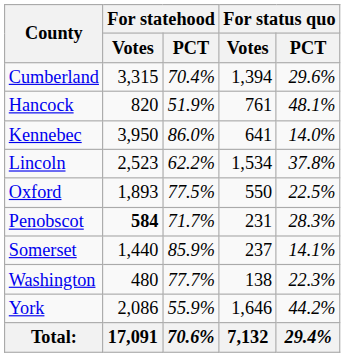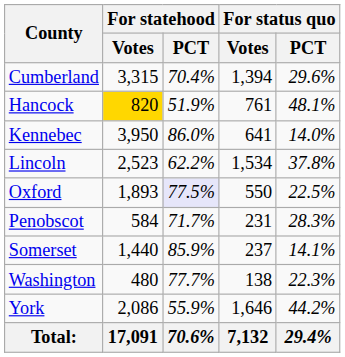Hancock | For statehood / Votes: no background -> gold background
Oxford | For statehood / PCT: no background -> lavender background
Penobscot | For statehood / Votes: bold -> normal
